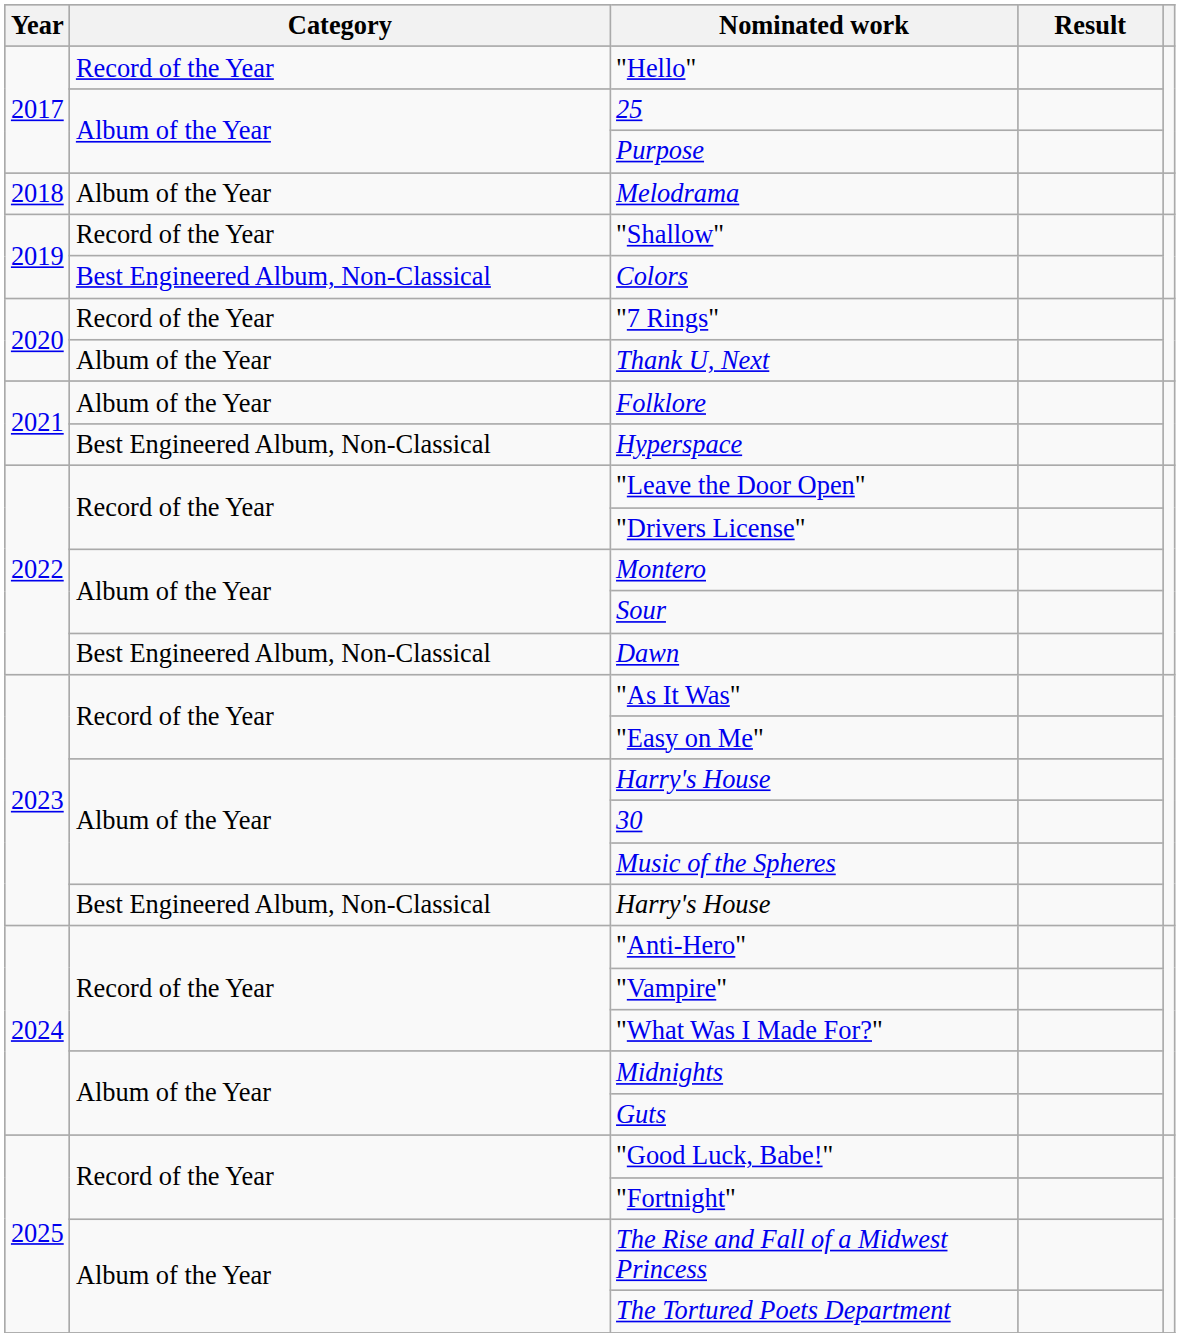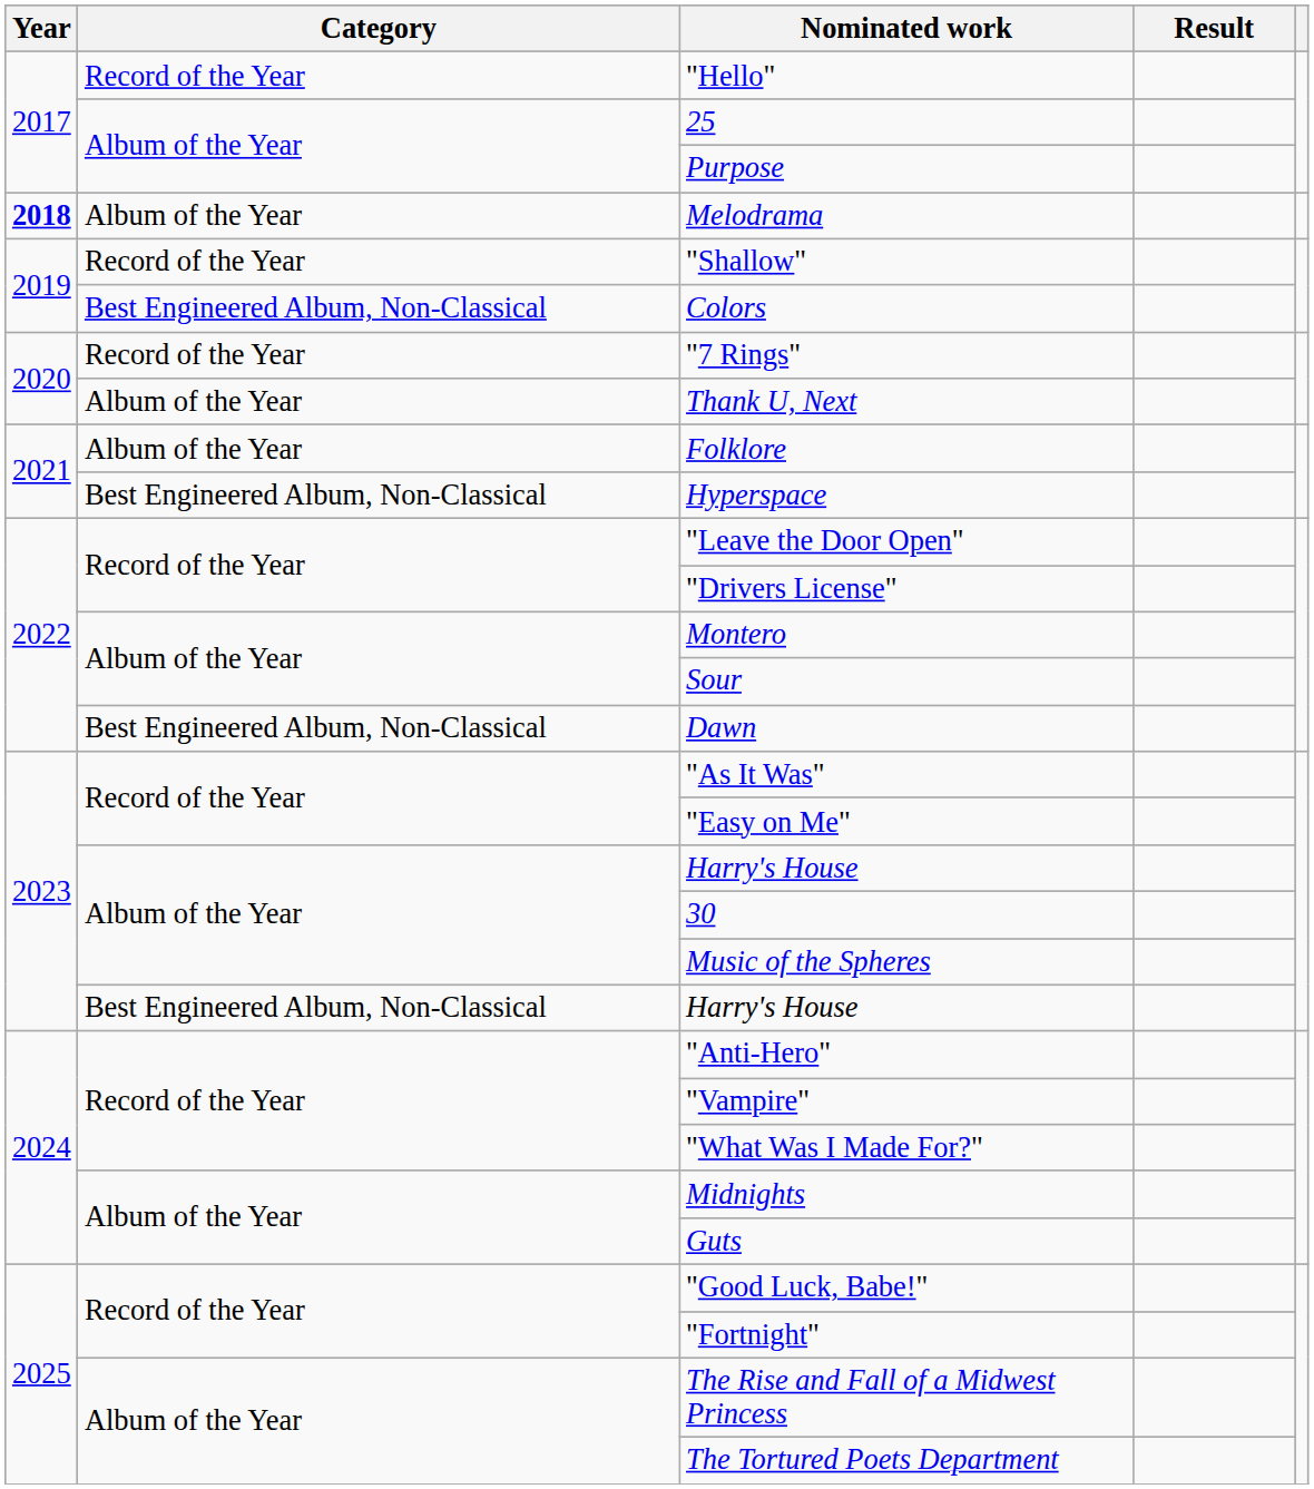Melodrama | Year: normal -> bold
